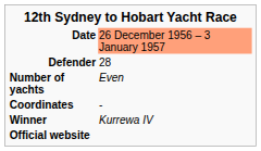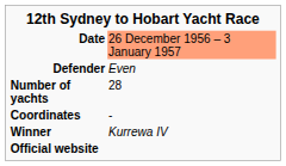Defender | column 2: 28 -> Even
Number of yachts | column 2: Even -> 28
